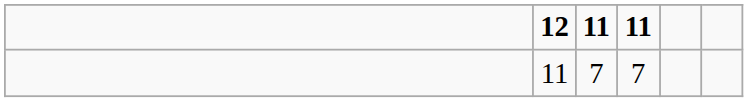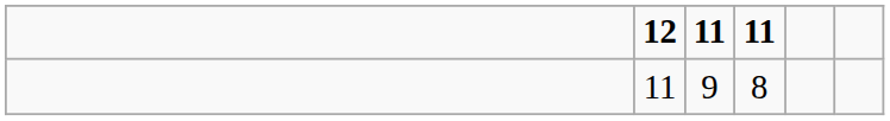row 2 | column 3: 7 -> 9
row 2 | column 4: 7 -> 8
